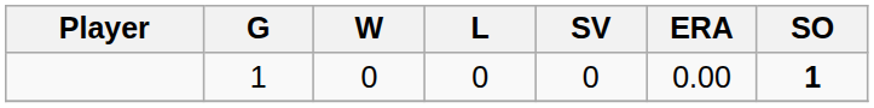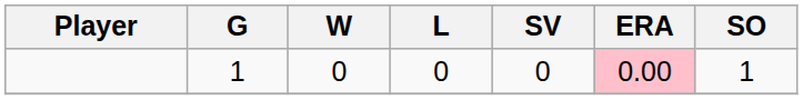row 2 | ERA: no background -> pink background
row 2 | SO: bold -> normal
